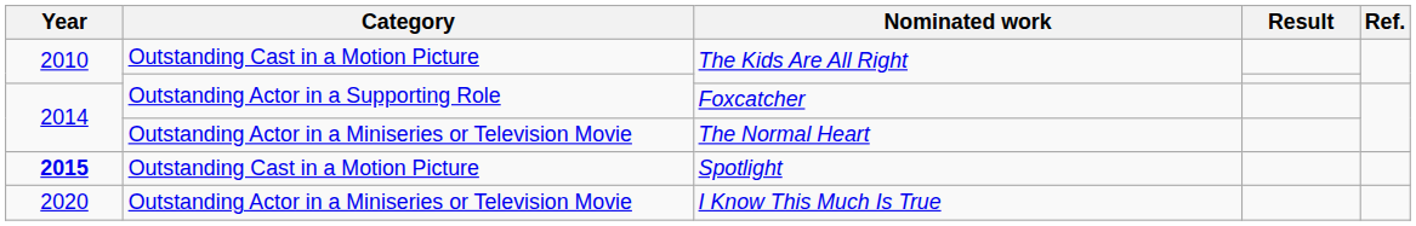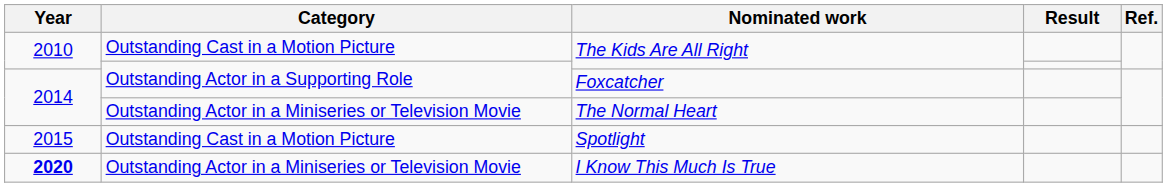Spotlight | Year: bold -> normal
I Know This Much Is True | Year: normal -> bold
